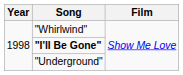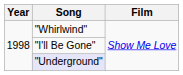"I'll Be Gone" | Song: bold -> normal
"Underground" | Song: no background -> lavender background
